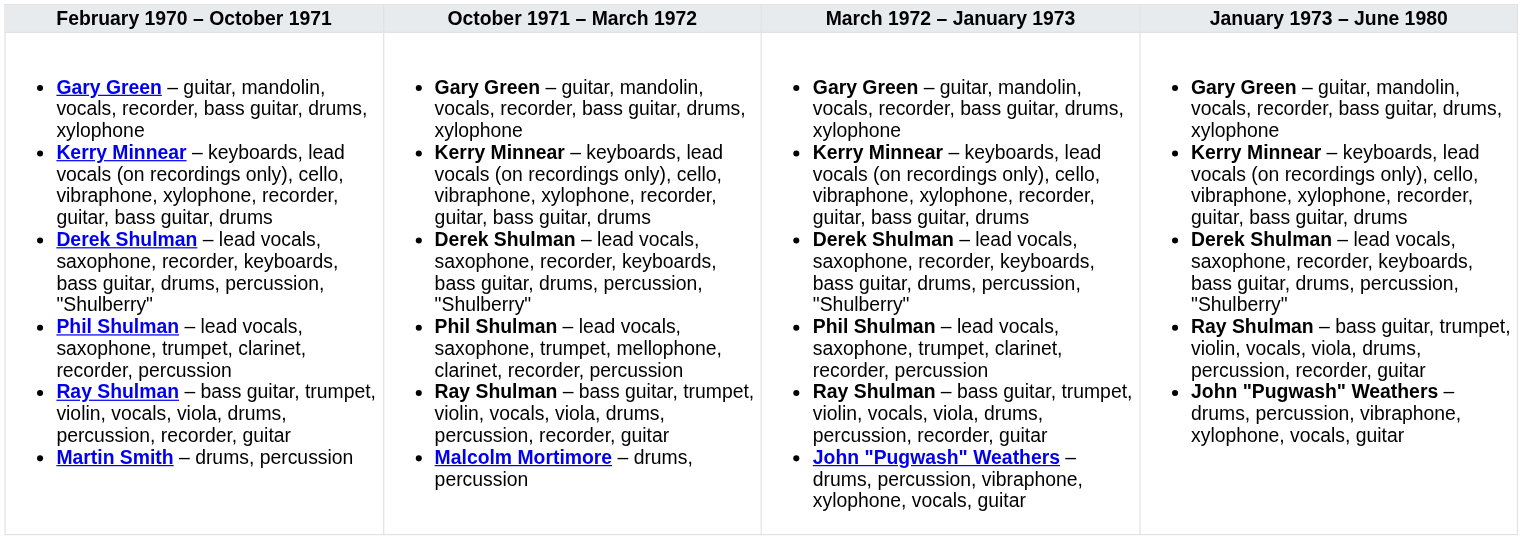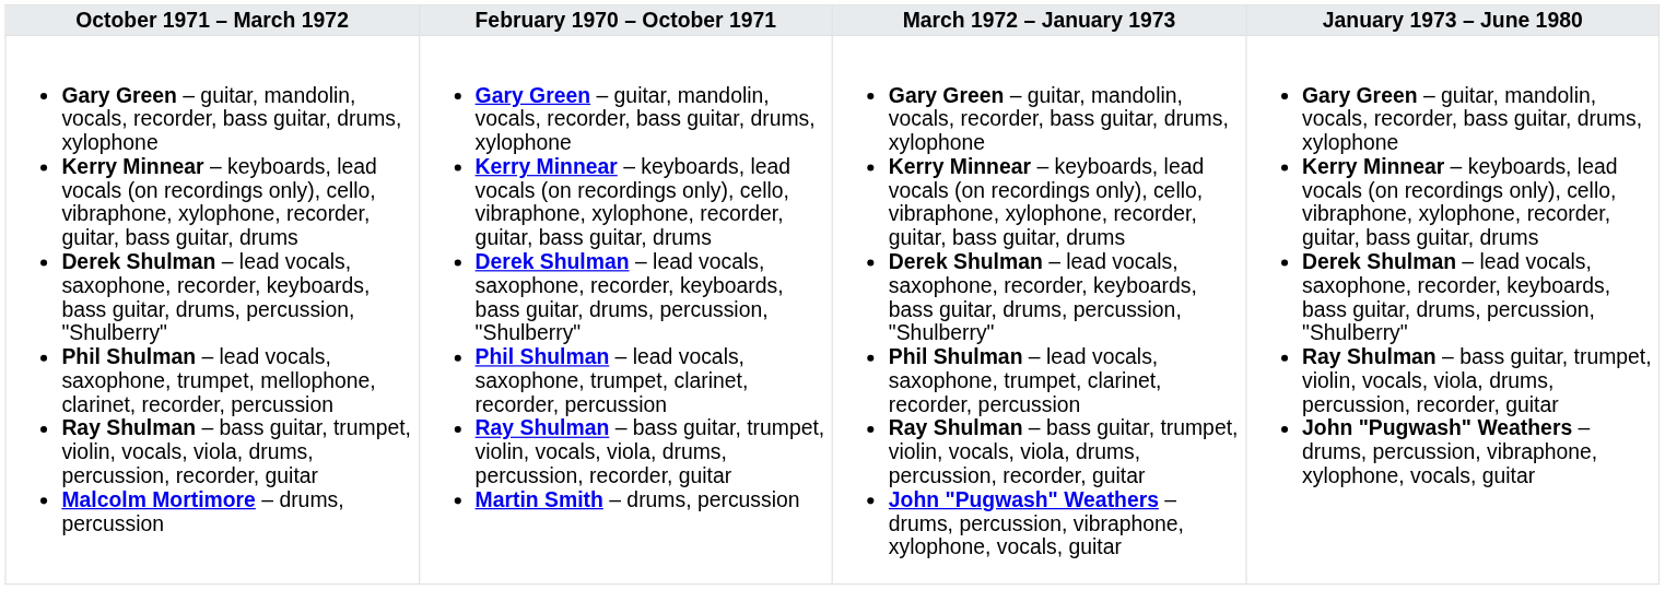columns swapped: February 1970 – October 1971 <-> October 1971 – March 1972
